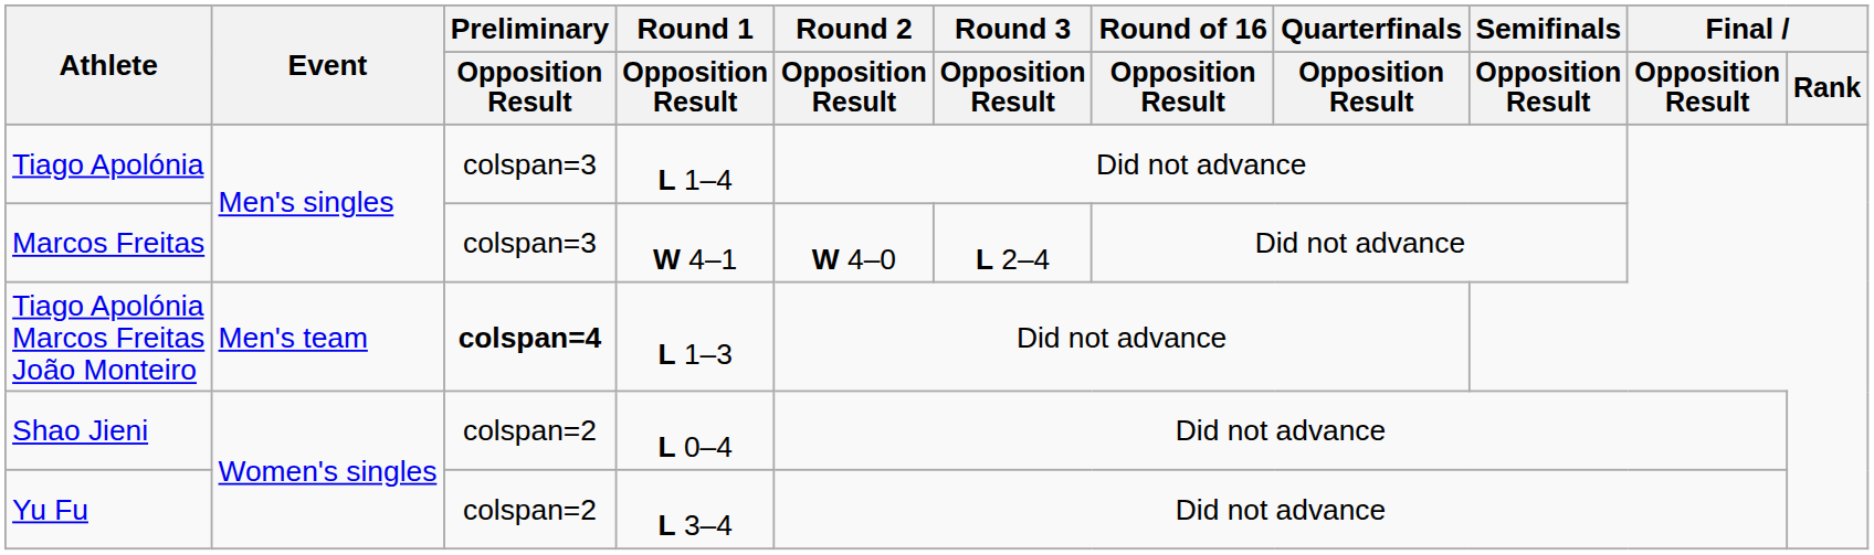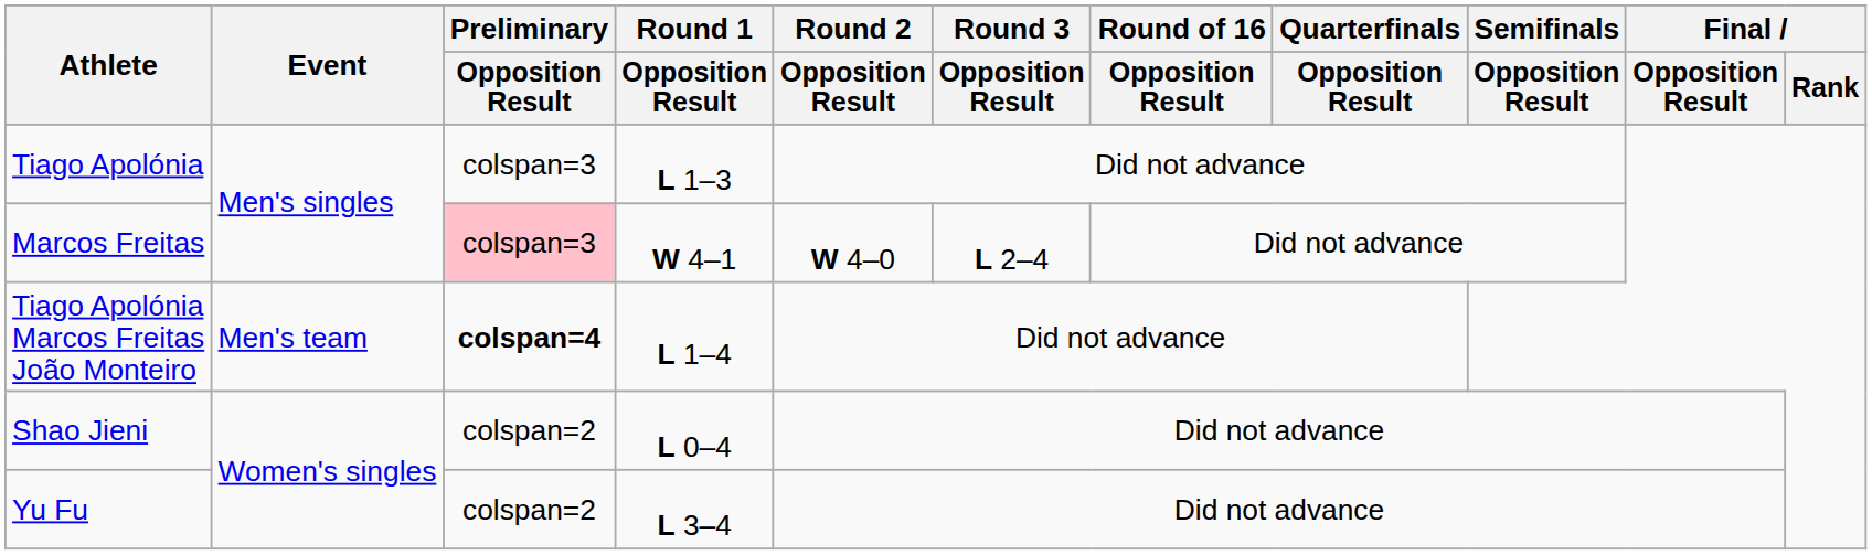Tiago Apolónia | Round 1 / Opposition Result: L 1–4 -> L 1–3
Marcos Freitas | Preliminary / Opposition Result: no background -> pink background
Tiago Apolónia Marcos Freitas João Monteiro | Round 1 / Opposition Result: L 1–3 -> L 1–4
